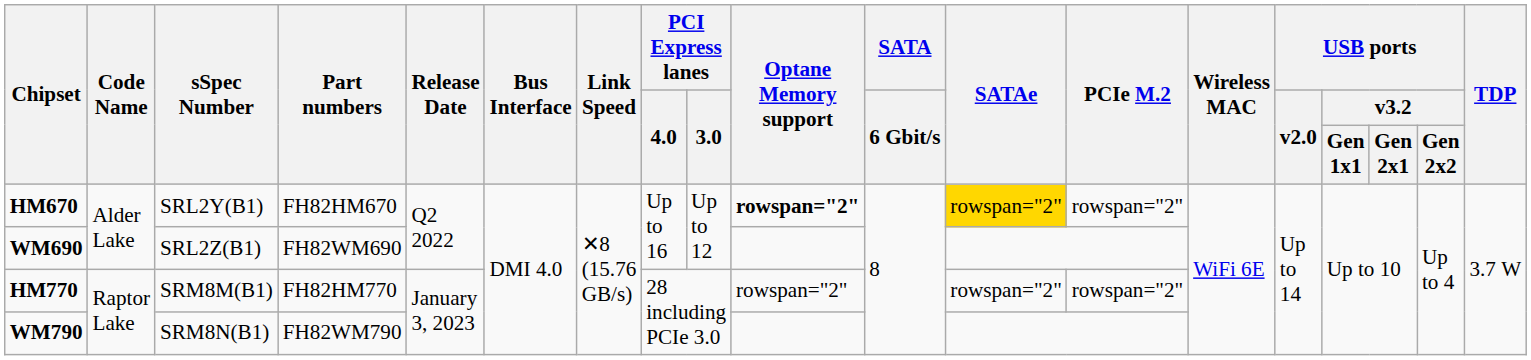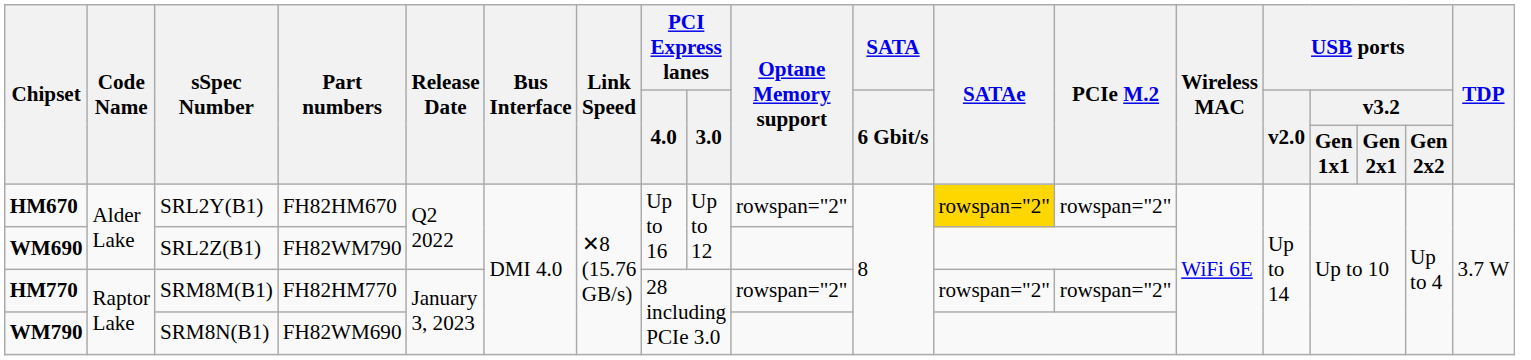HM670 | Optane Memory support: bold -> normal
WM690 | Part numbers: FH82WM690 -> FH82WM790
WM790 | Part numbers: FH82WM790 -> FH82WM690
